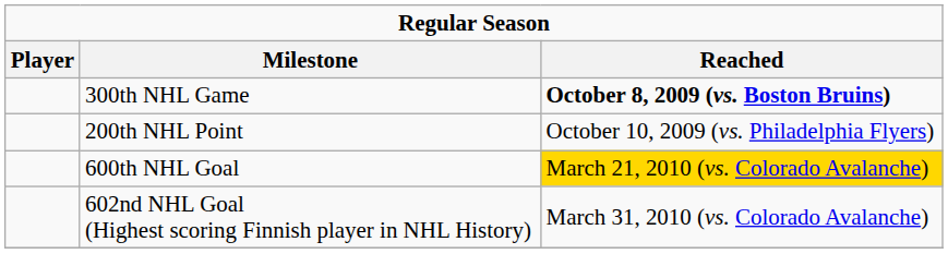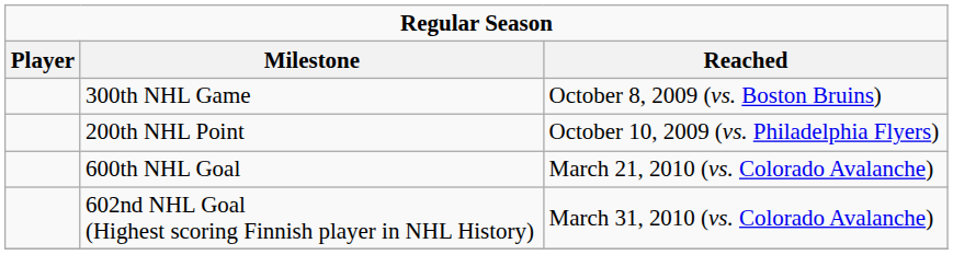300th NHL Game | Reached: bold -> normal
600th NHL Goal | Reached: gold background -> no background
